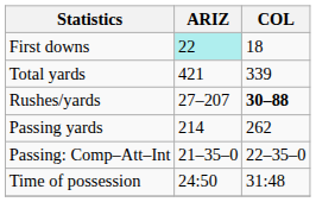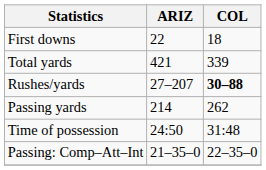First downs | ARIZ: paleturquoise background -> no background
rows swapped: Passing: Comp–Att–Int <-> Time of possession
